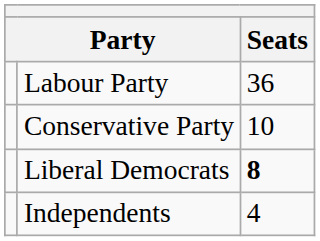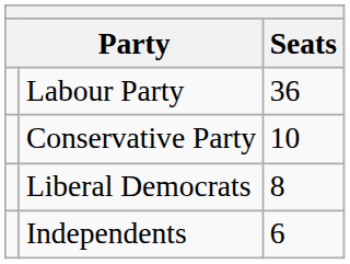Liberal Democrats | Seats: bold -> normal
Independents | Seats: 4 -> 6
